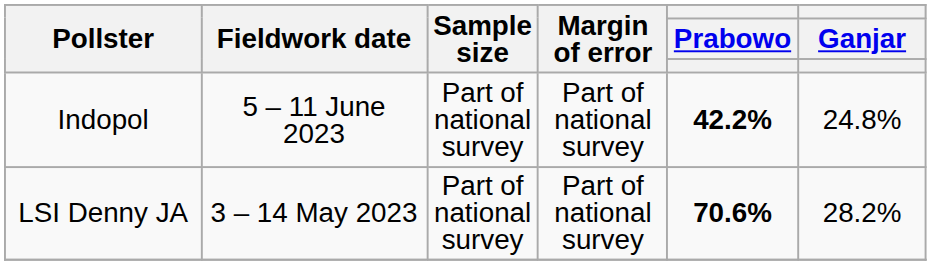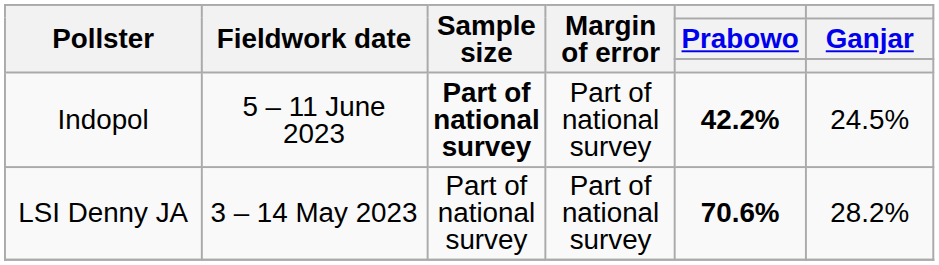Indopol | Sample size: normal -> bold
Indopol | Ganjar: 24.8% -> 24.5%
